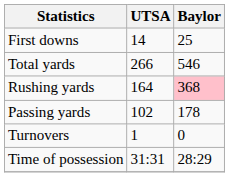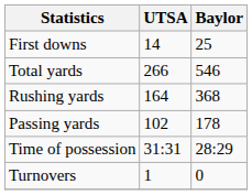Rushing yards | Baylor: pink background -> no background
rows swapped: Turnovers <-> Time of possession
